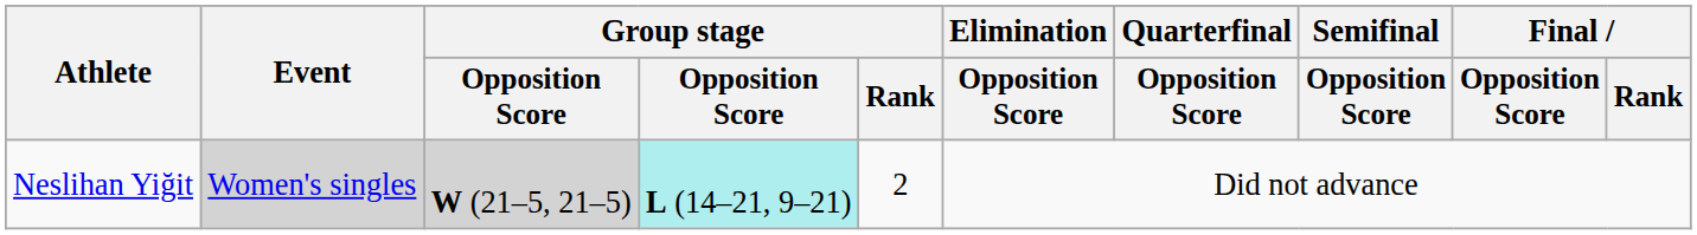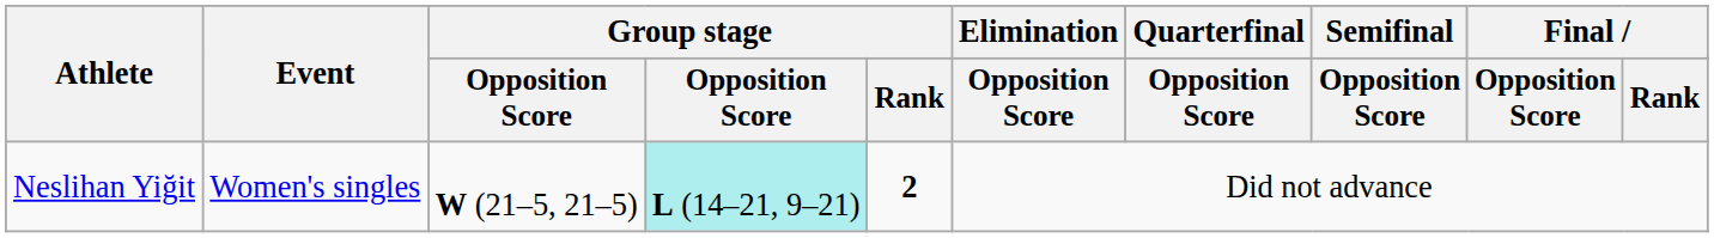Neslihan Yiğit | Event: lightgrey background -> no background
Neslihan Yiğit | column 3: lightgrey background -> no background
Neslihan Yiğit | Group stage / Rank: normal -> bold
